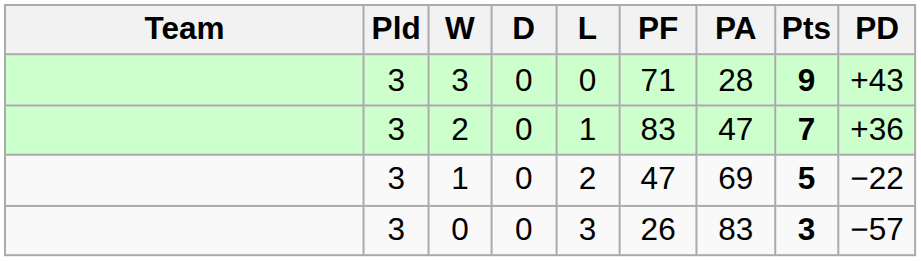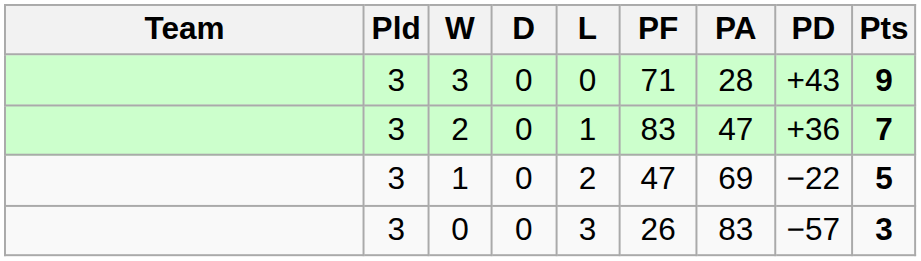columns swapped: PD <-> Pts
